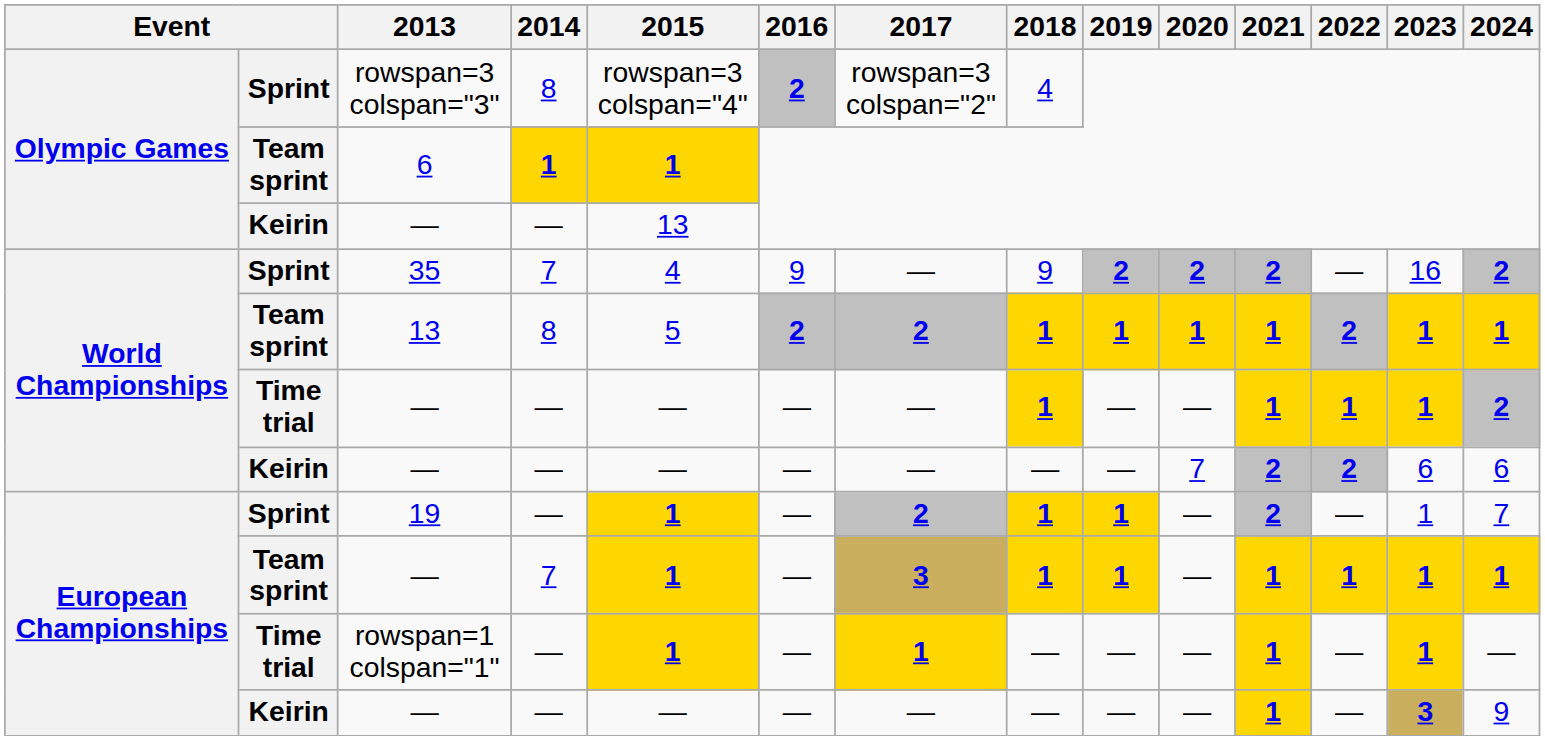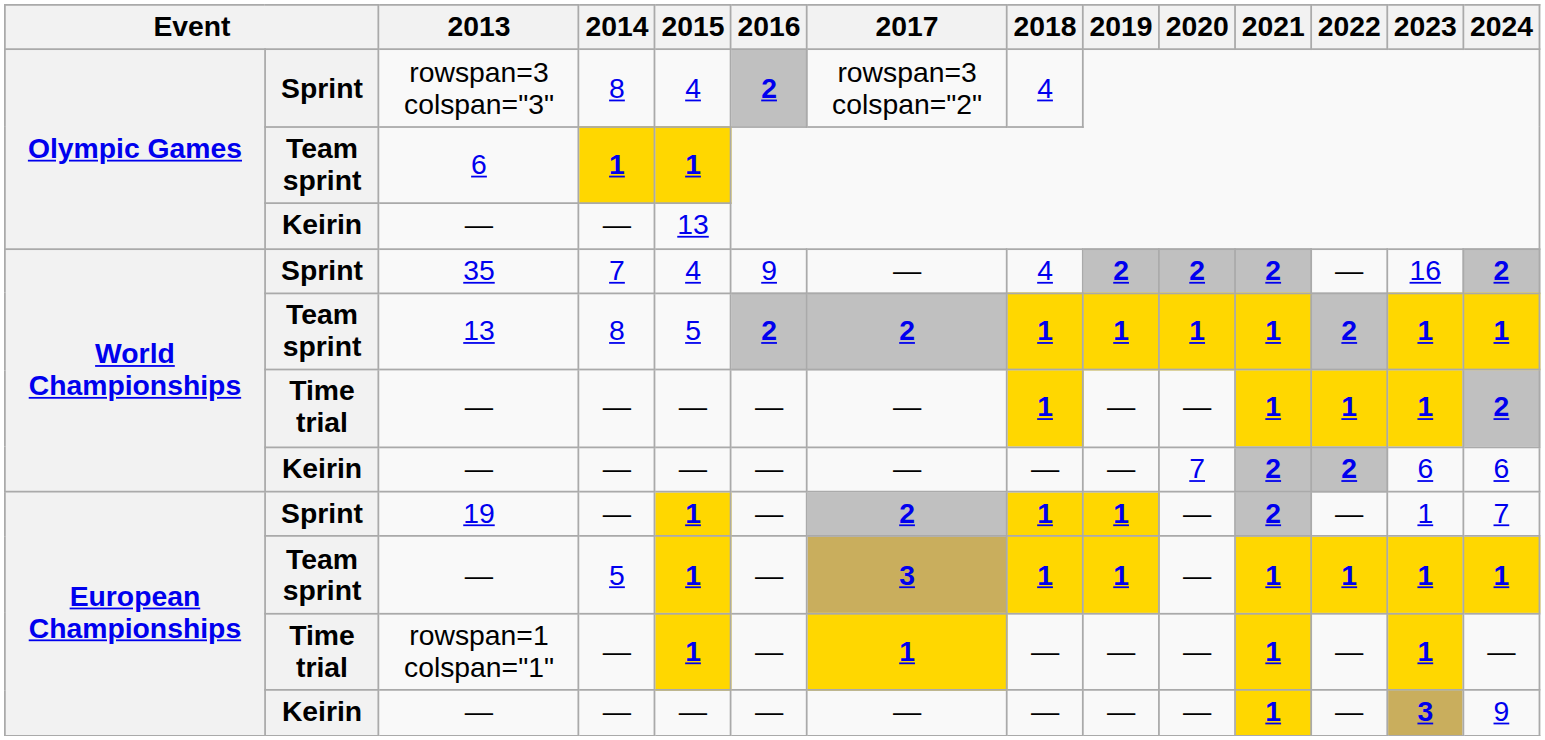rowspan=3 colspan="3" | 2015: rowspan=3 colspan="4" -> 4
35 | 2018: 9 -> 4
Team sprint / — | 2014: 7 -> 5
